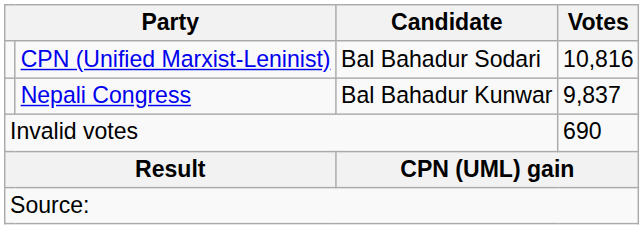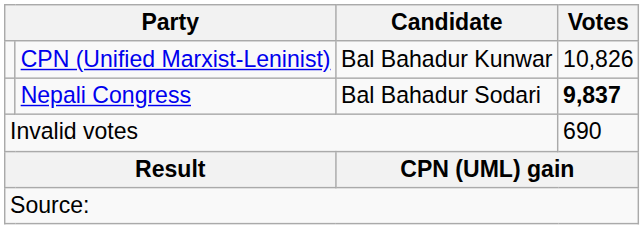CPN (Unified Marxist-Leninist) | Candidate: Bal Bahadur Sodari -> Bal Bahadur Kunwar
CPN (Unified Marxist-Leninist) | Votes: 10,816 -> 10,826
Nepali Congress | Candidate: Bal Bahadur Kunwar -> Bal Bahadur Sodari
Nepali Congress | Votes: normal -> bold
